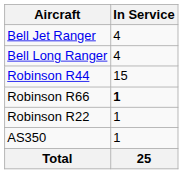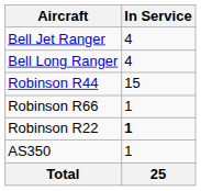Robinson R66 | In Service: bold -> normal
Robinson R22 | In Service: normal -> bold
